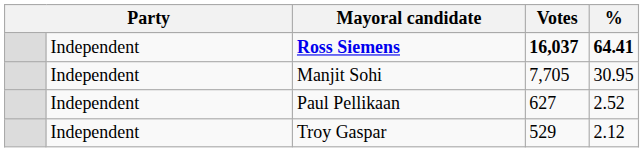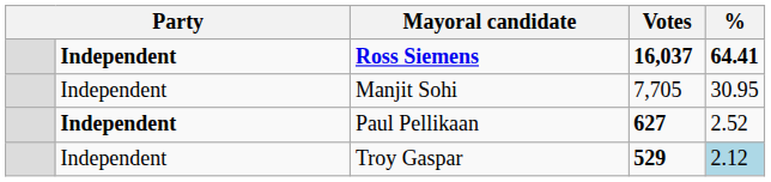Ross Siemens | column 2: normal -> bold
Paul Pellikaan | column 2: normal -> bold
Paul Pellikaan | Votes: normal -> bold
Troy Gaspar | Votes: normal -> bold
Troy Gaspar | %: no background -> lightblue background
